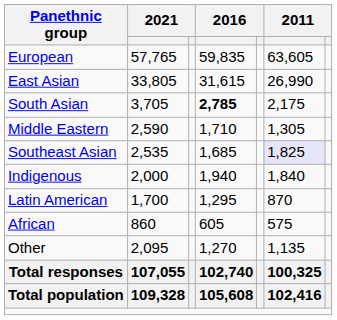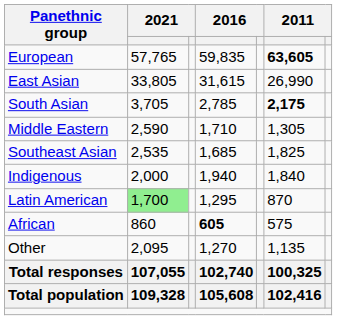European | column 6: normal -> bold
South Asian | column 4: bold -> normal
South Asian | column 6: normal -> bold
Southeast Asian | column 6: lavender background -> no background
Latin American | column 2: no background -> lightgreen background
African | column 4: normal -> bold
